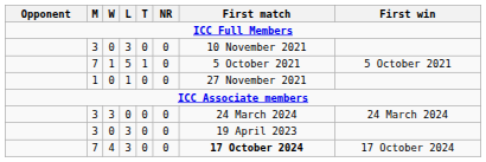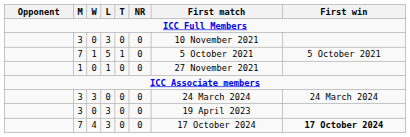4 | First match: bold -> normal
4 | First win: normal -> bold
